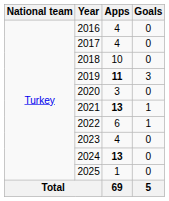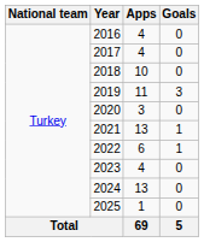2019 | Apps: bold -> normal
2021 | Apps: bold -> normal
2024 | Apps: bold -> normal
